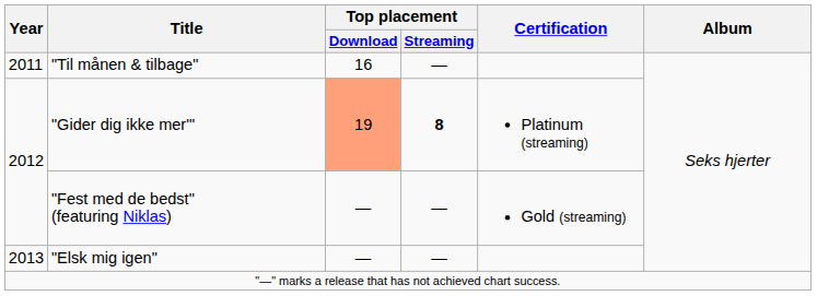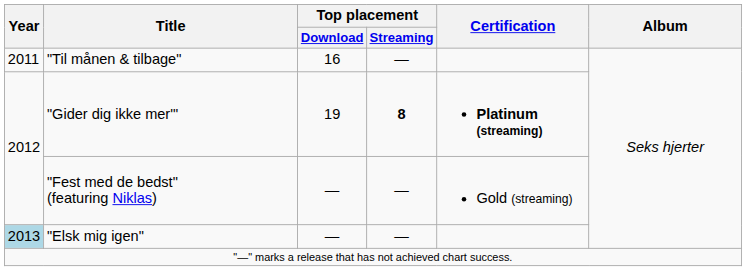"Gider dig ikke mer'" | Top placement / Download: lightsalmon background -> no background
"Gider dig ikke mer'" | Certification: normal -> bold
"Elsk mig igen" | Year: no background -> lightblue background
